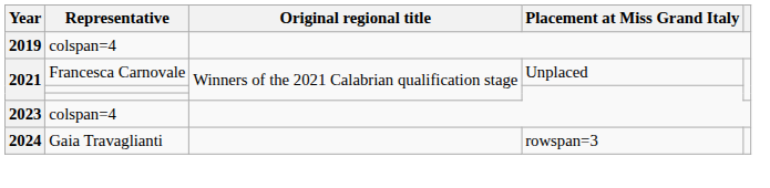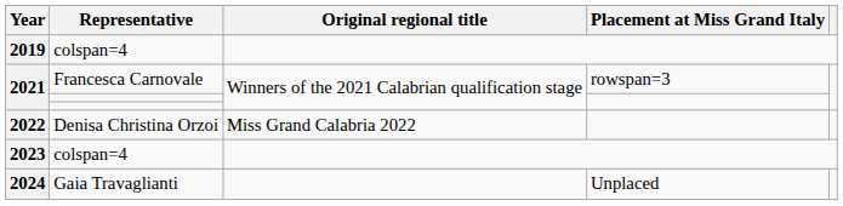2021 / Francesca Carnovale | Placement at Miss Grand Italy: Unplaced -> rowspan=3
+ row: 2022 | Denisa Christina Orzoi | Miss Grand Calabria 2022
2024 | Placement at Miss Grand Italy: rowspan=3 -> Unplaced
